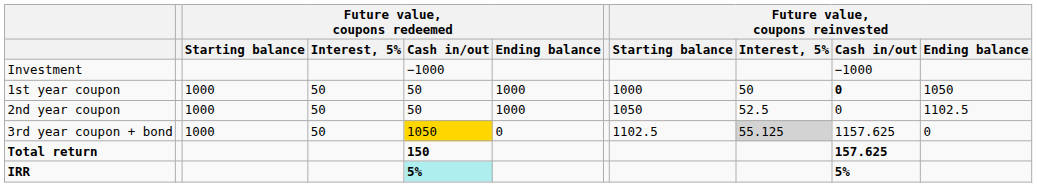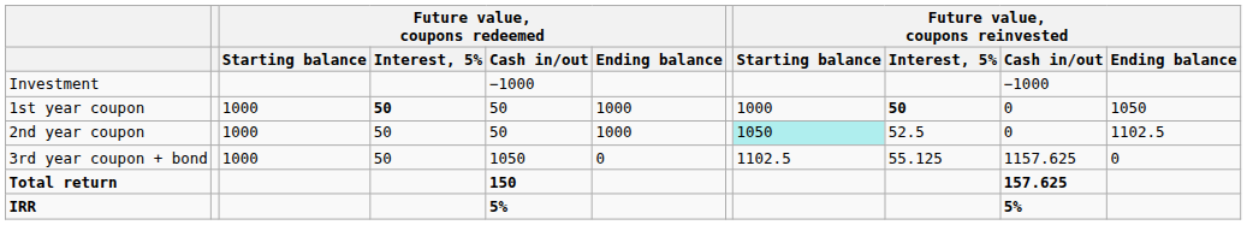1st year coupon | Future value, coupons redeemed / Interest, 5%: normal -> bold
1st year coupon | Future value, coupons reinvested / Interest, 5%: normal -> bold
1st year coupon | Future value, coupons reinvested / Cash in/out: bold -> normal
2nd year coupon | Future value, coupons reinvested / Starting balance: no background -> paleturquoise background
3rd year coupon + bond | Future value, coupons redeemed / Cash in/out: gold background -> no background
3rd year coupon + bond | Future value, coupons reinvested / Interest, 5%: lightgrey background -> no background
IRR | Future value, coupons redeemed / Cash in/out: paleturquoise background -> no background
